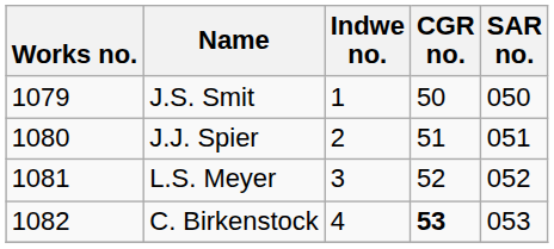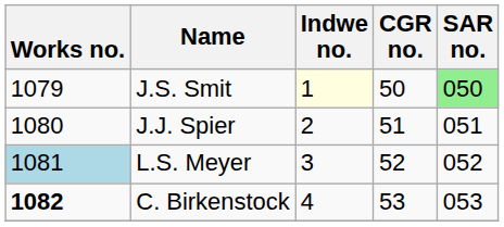J.S. Smit | Indwe no.: no background -> lightyellow background
J.S. Smit | SAR no.: no background -> lightgreen background
L.S. Meyer | Works no.: no background -> lightblue background
C. Birkenstock | Works no.: normal -> bold
C. Birkenstock | CGR no.: bold -> normal
